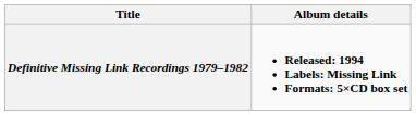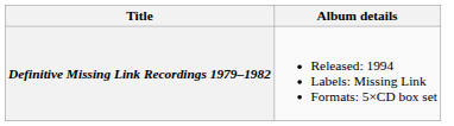Definitive Missing Link Recordings 1979–1982 | Album details: bold -> normal
